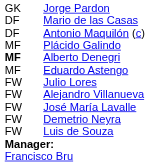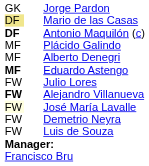Mario de las Casas | column 1: no background -> khaki background
Antonio Maquilón (c) | column 1: normal -> bold
Alberto Denegri | column 1: bold -> normal
Eduardo Astengo | column 1: normal -> bold
Alejandro Villanueva | column 1: normal -> bold
José María Lavalle | column 1: no background -> lightyellow background
